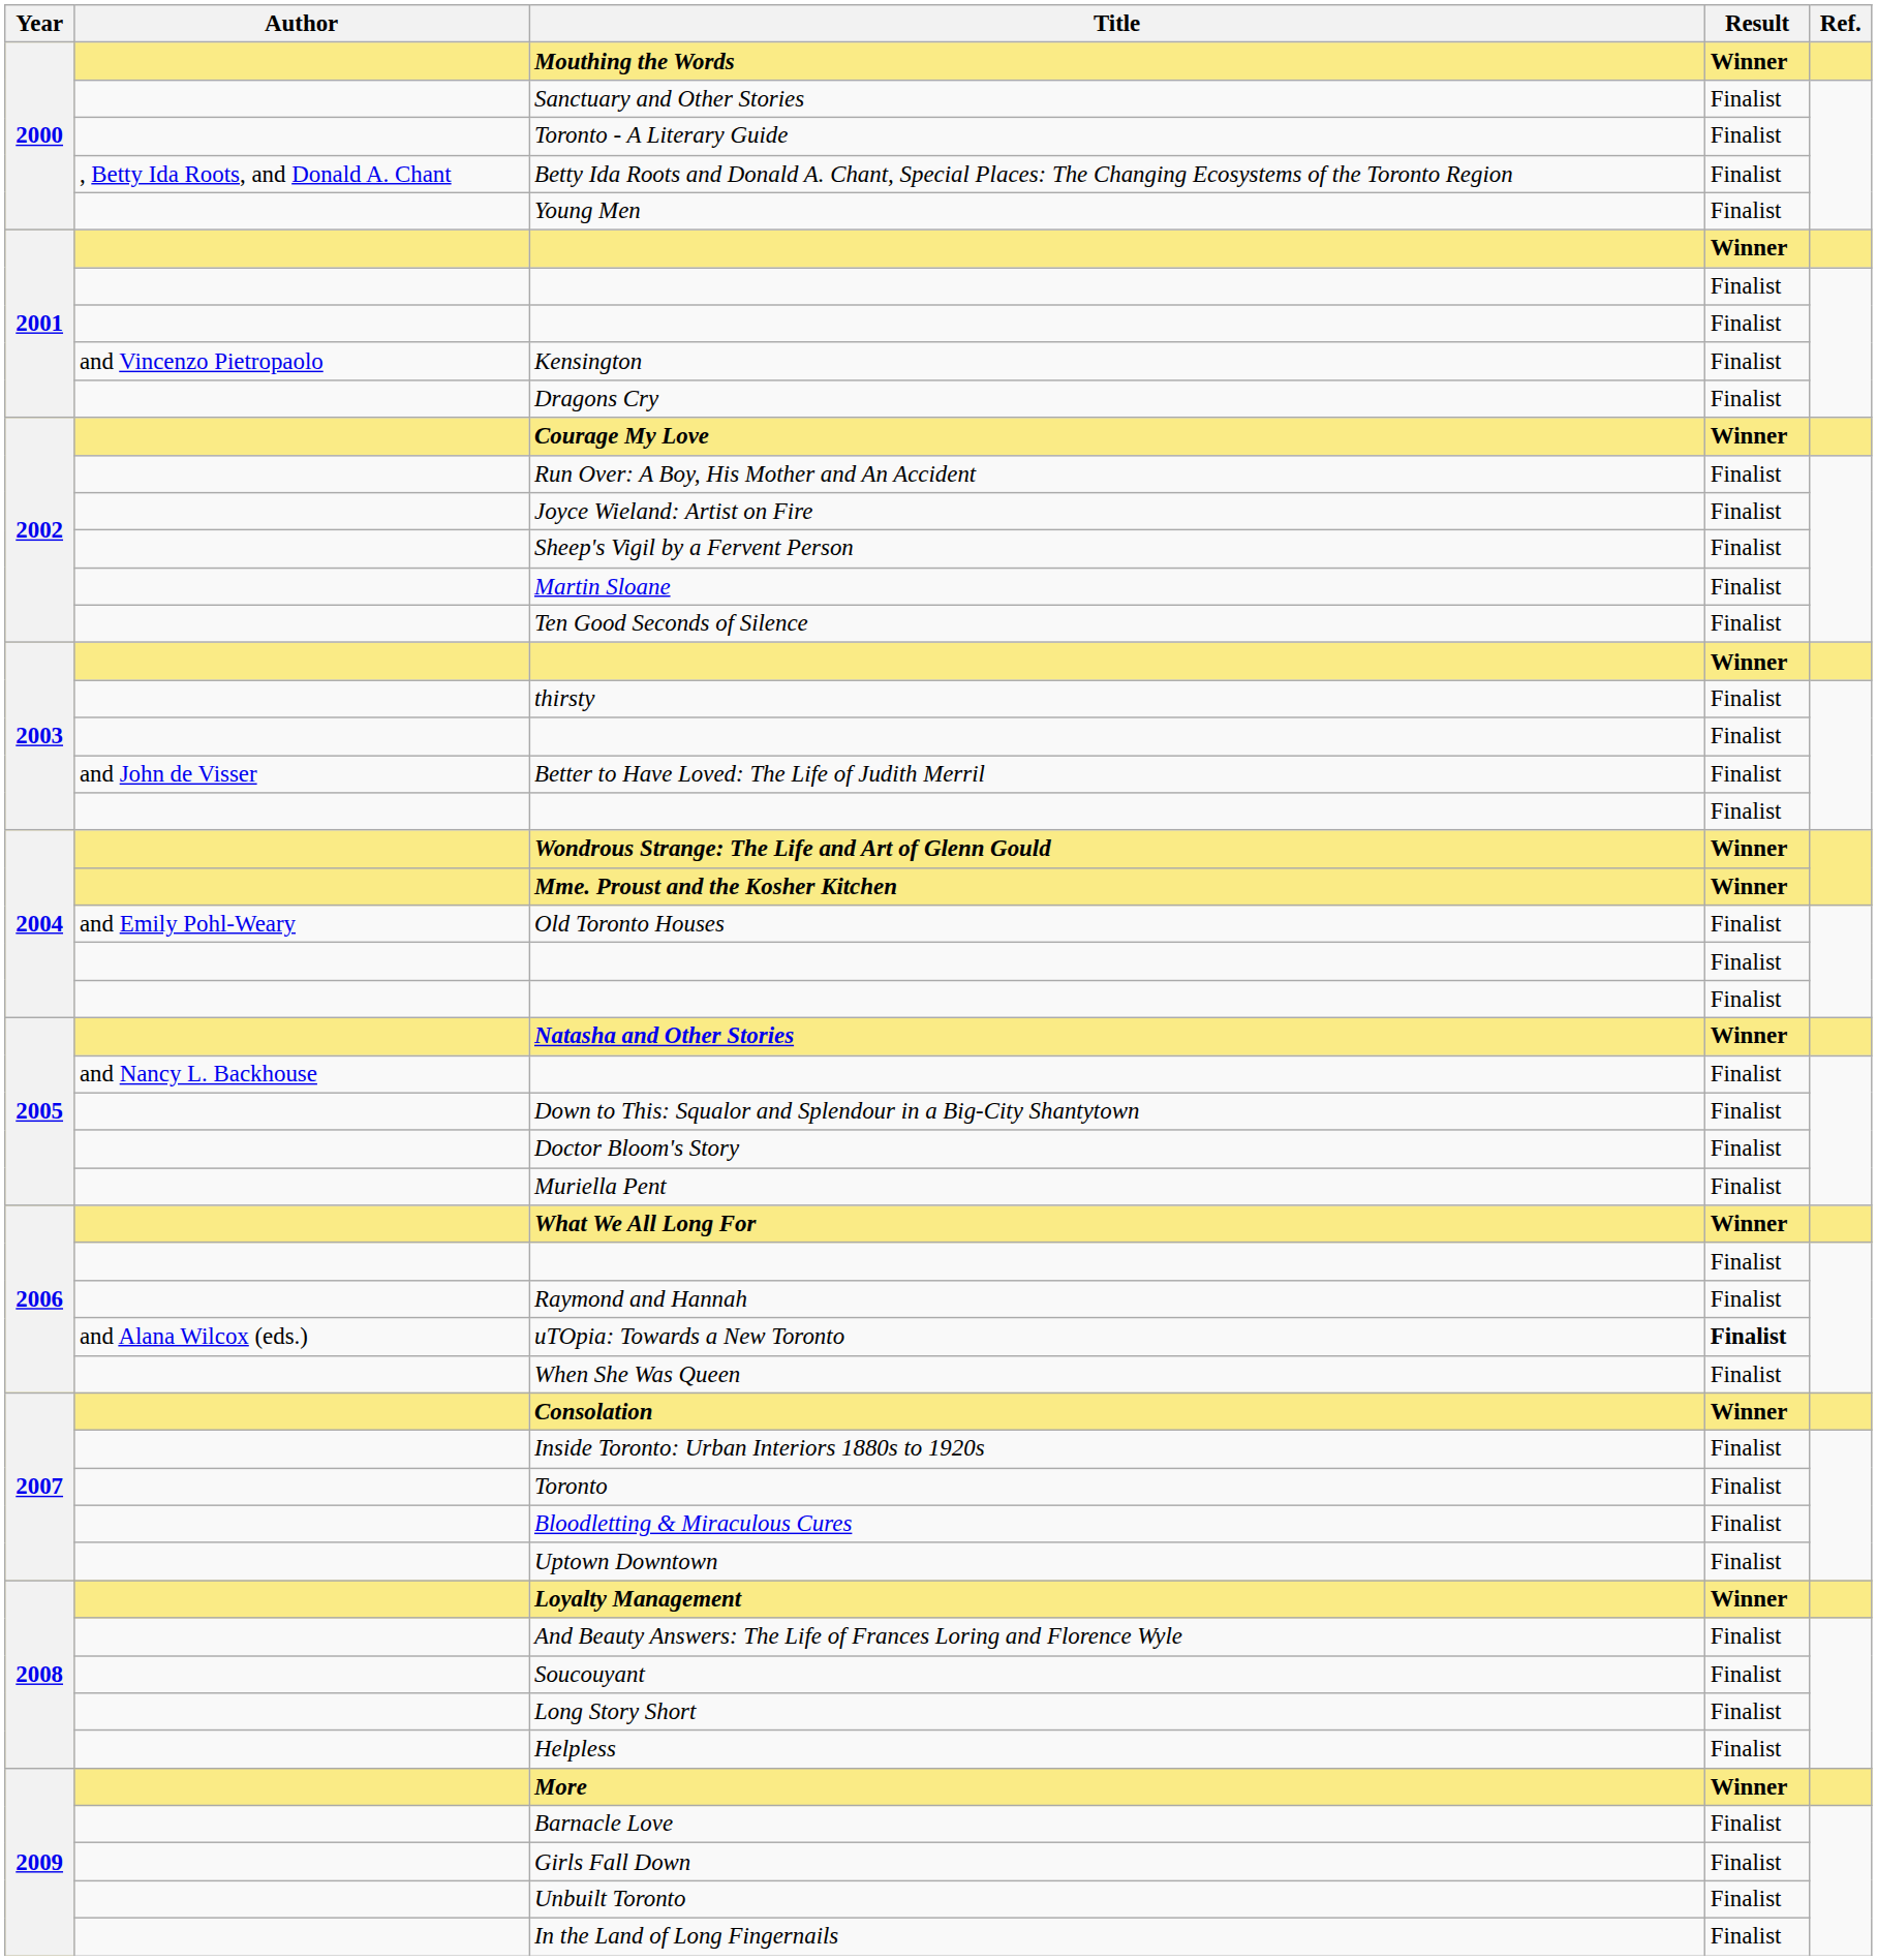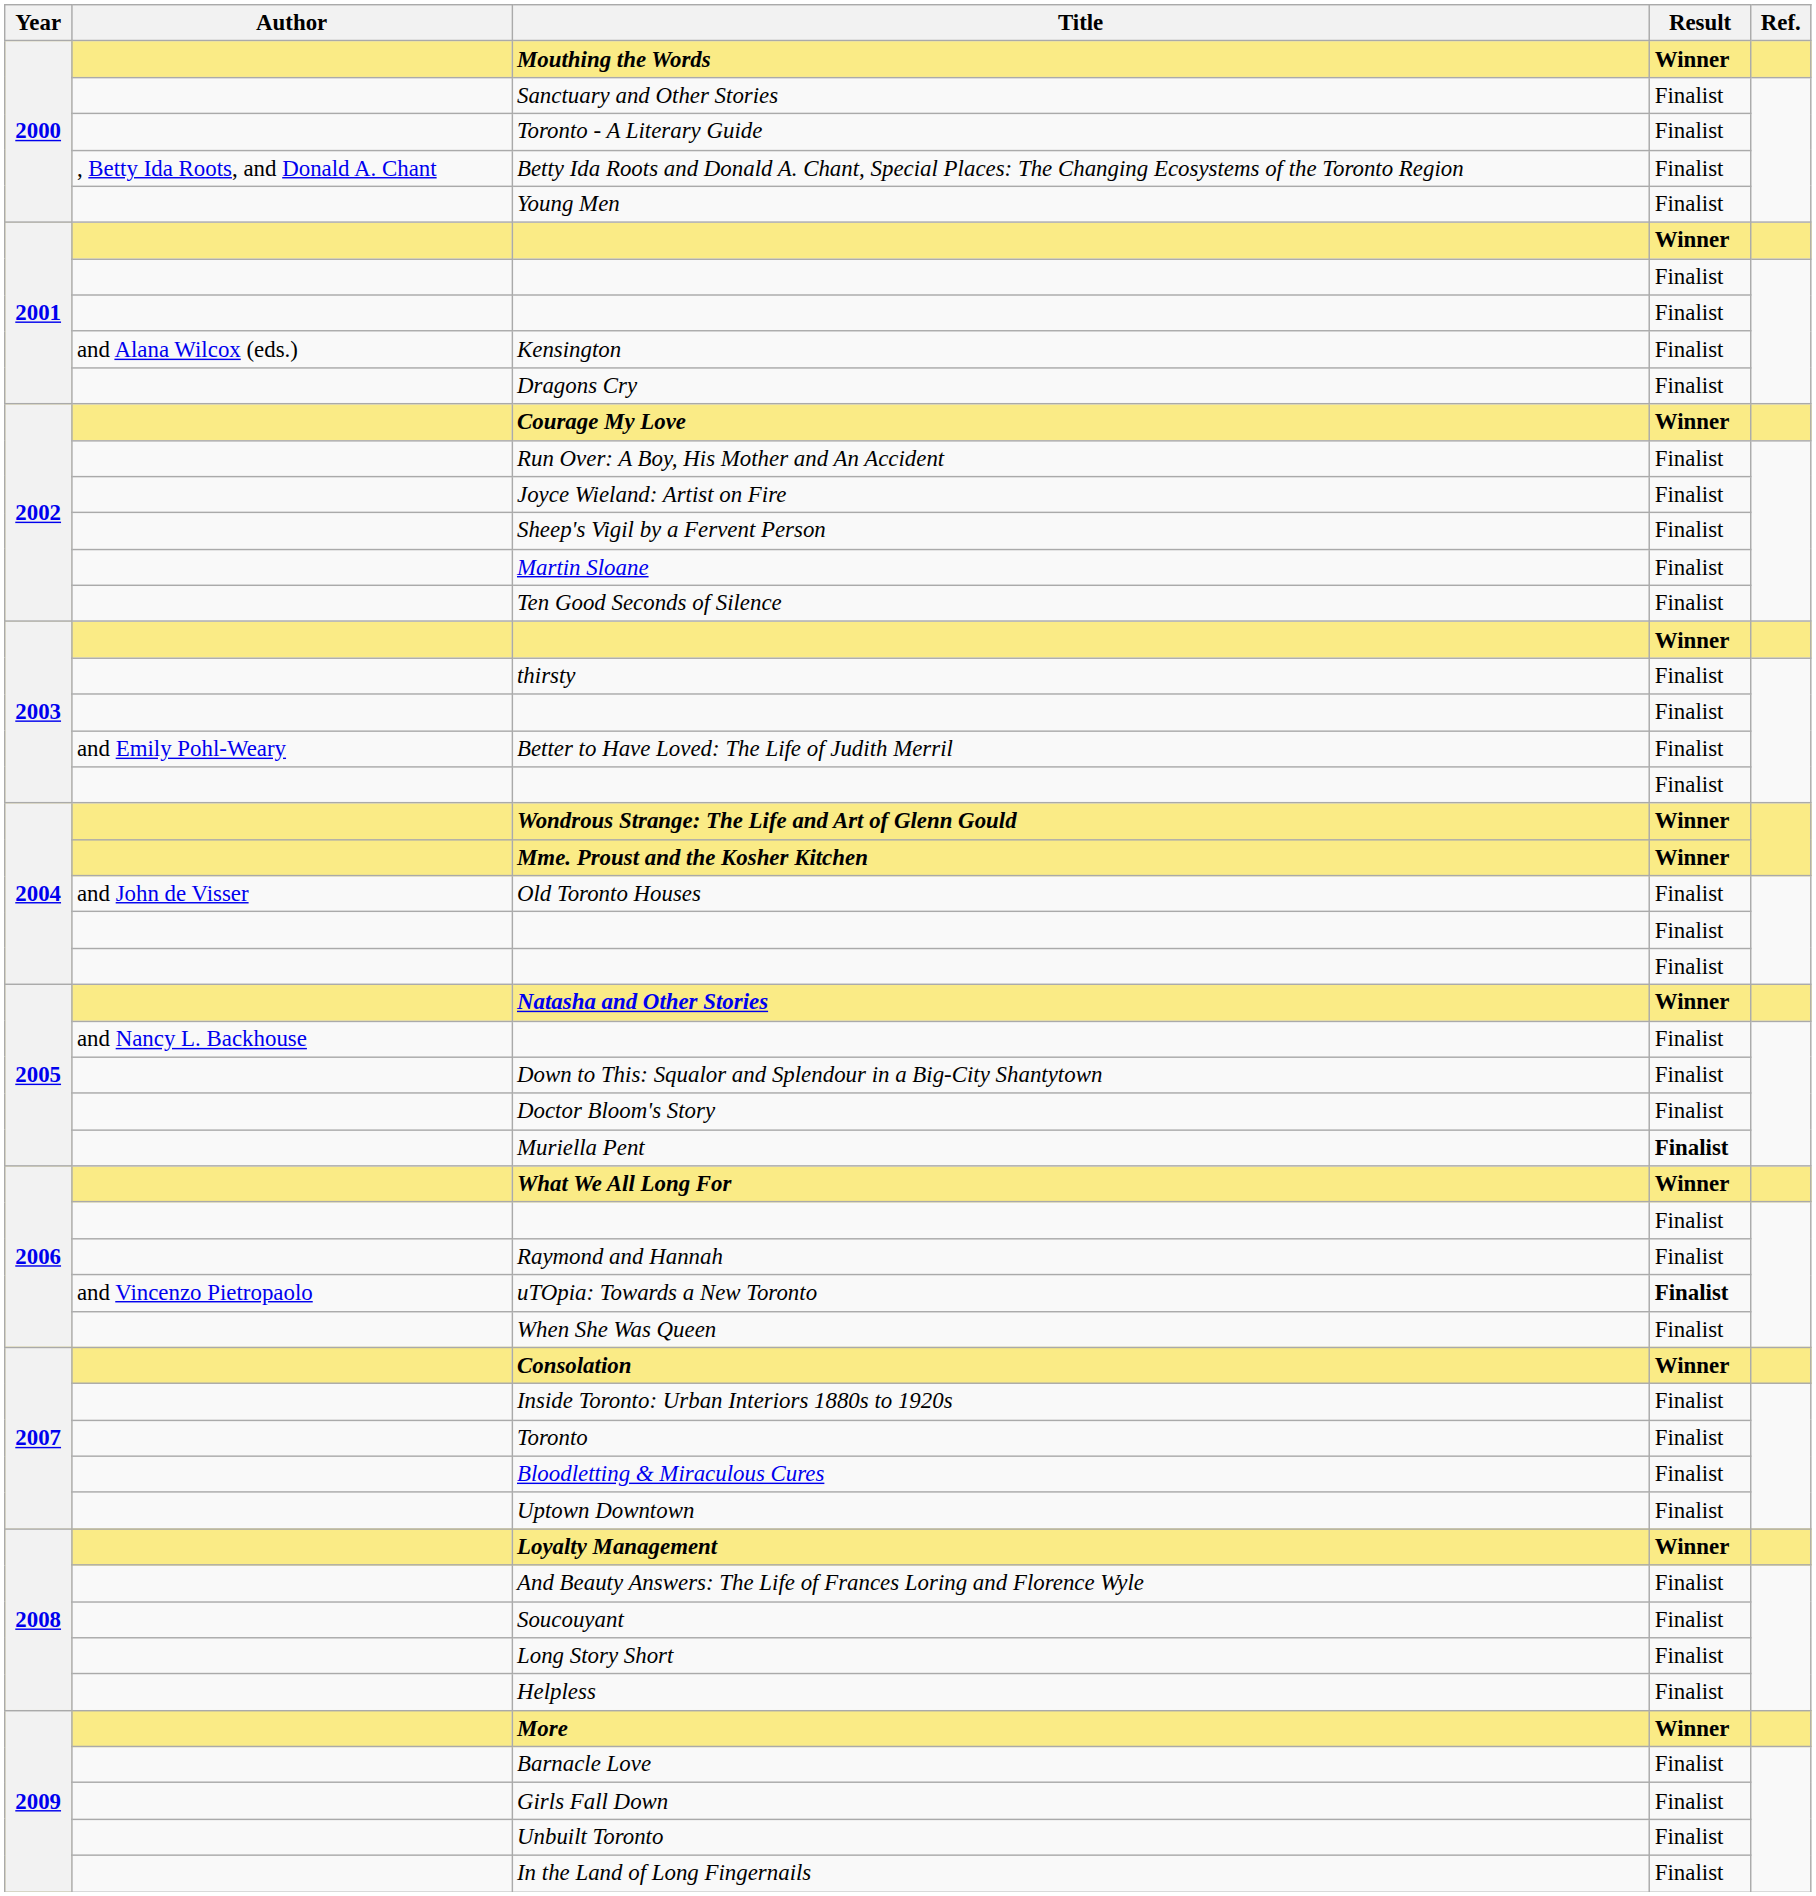Kensington | Author: and Vincenzo Pietropaolo -> and Alana Wilcox (eds.)
Better to Have Loved: The Life of Judith Merril | Author: and John de Visser -> and Emily Pohl-Weary
Old Toronto Houses | Author: and Emily Pohl-Weary -> and John de Visser
Muriella Pent | Result: normal -> bold
uTOpia: Towards a New Toronto | Author: and Alana Wilcox (eds.) -> and Vincenzo Pietropaolo
